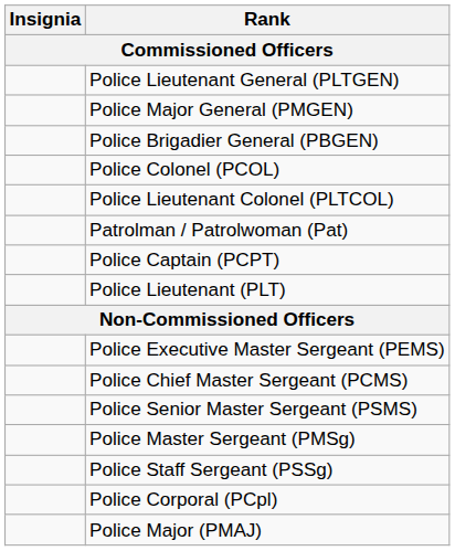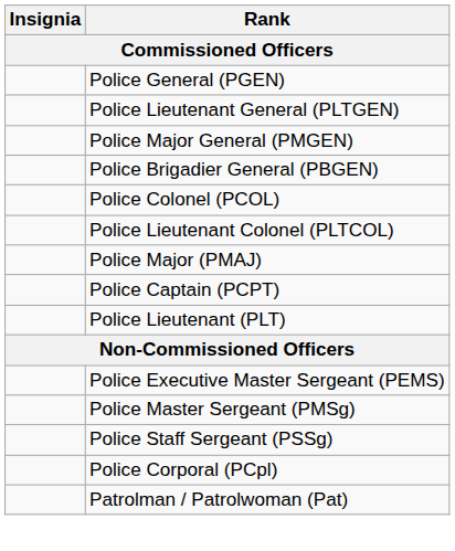+ row: Police General (PGEN)
rows swapped: Police Major (PMAJ) <-> Patrolman / Patrolwoman (Pat)
- row: Police Chief Master Sergeant (PCMS)
- row: Police Senior Master Sergeant (PSMS)
